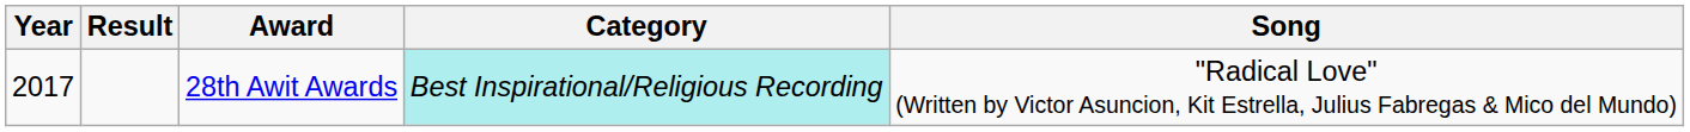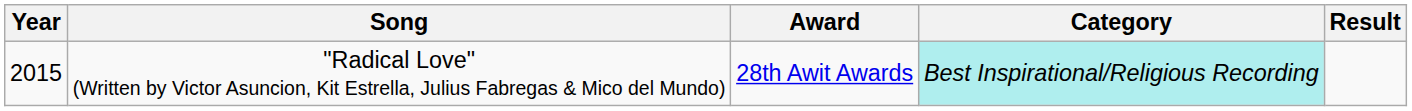columns swapped: Song <-> Result
row 2 | Year: 2017 -> 2015
